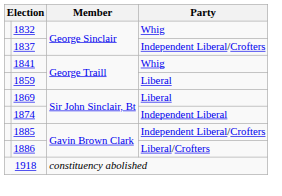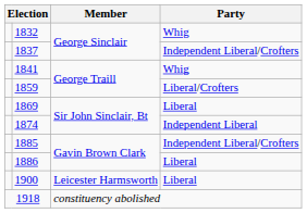1859 | Party: Liberal -> Liberal/Crofters
1886 | Party: Liberal/Crofters -> Liberal
+ row: 1900 | Leicester Harmsworth | Liberal
